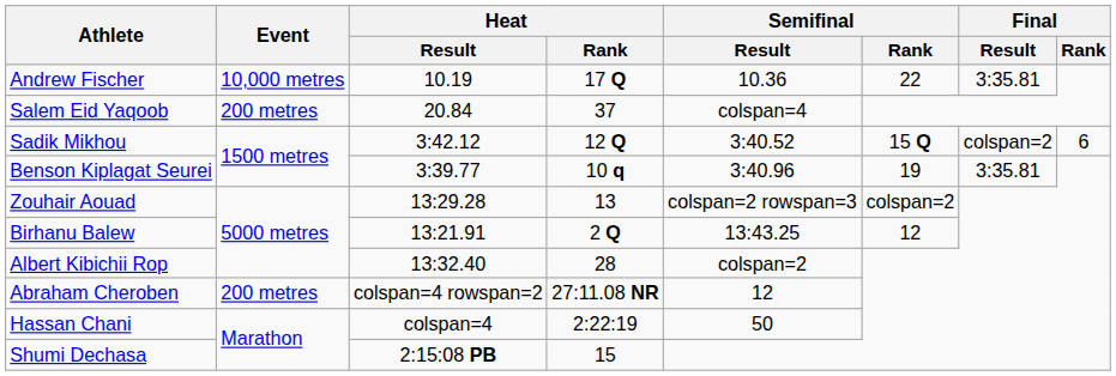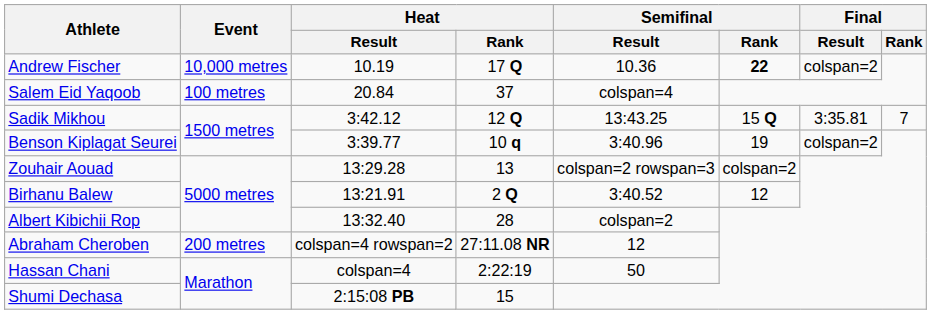Andrew Fischer | Semifinal / Rank: normal -> bold
Andrew Fischer | Final / Result: 3:35.81 -> colspan=2
Salem Eid Yaqoob | Event: 200 metres -> 100 metres
Sadik Mikhou | Semifinal / Result: 3:40.52 -> 13:43.25
Sadik Mikhou | Final / Result: colspan=2 -> 3:35.81
Sadik Mikhou | Final / Rank: 6 -> 7
Benson Kiplagat Seurei | Final / Result: 3:35.81 -> colspan=2
Birhanu Balew | Semifinal / Result: 13:43.25 -> 3:40.52
